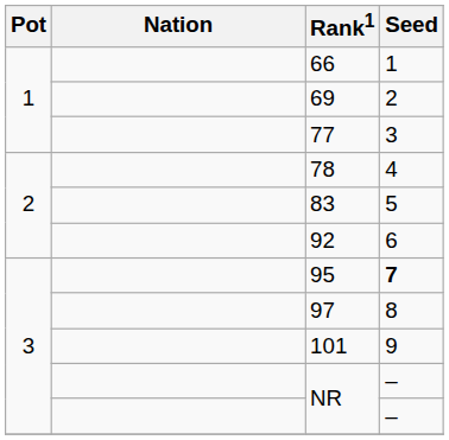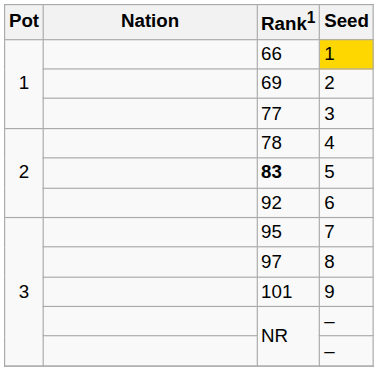66 | Seed: no background -> gold background
83 | Rank1: normal -> bold
95 | Seed: bold -> normal
